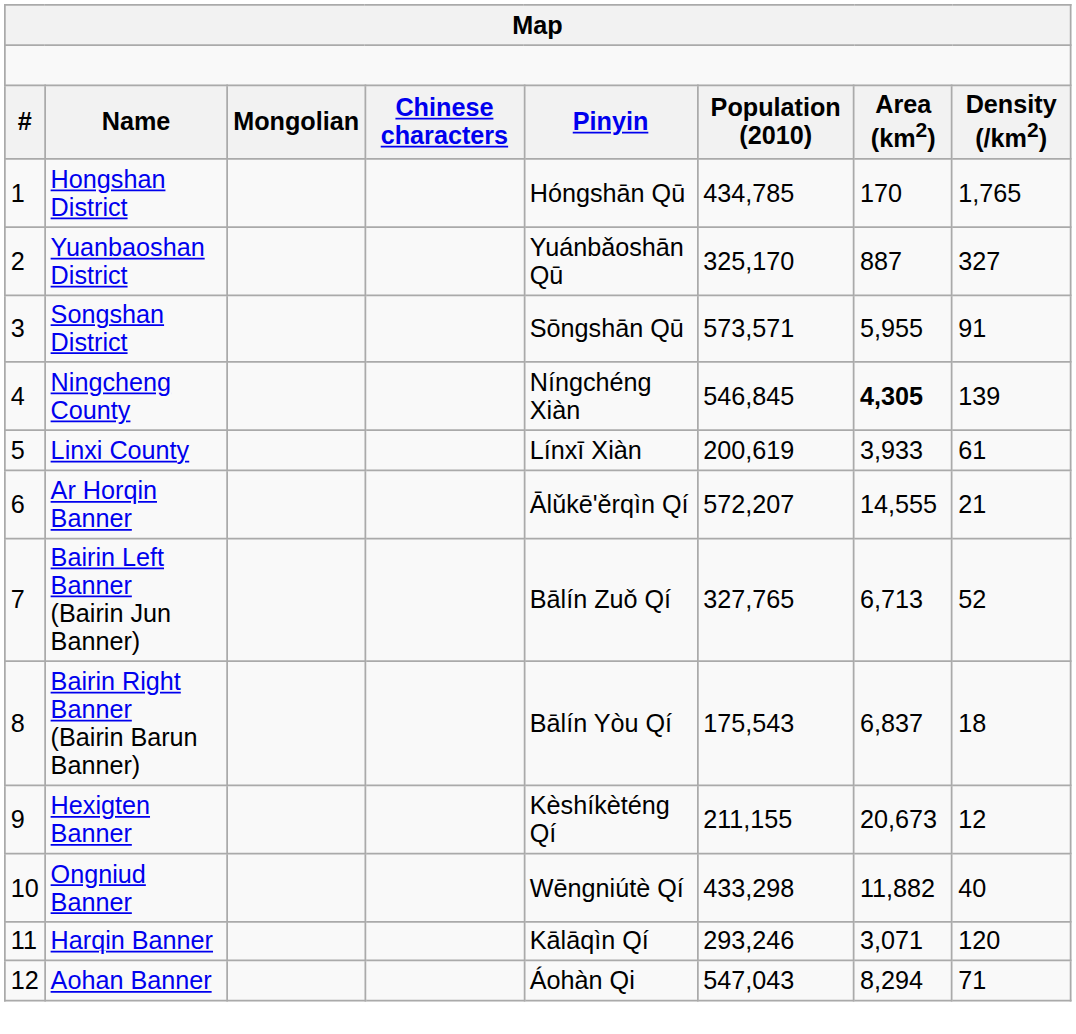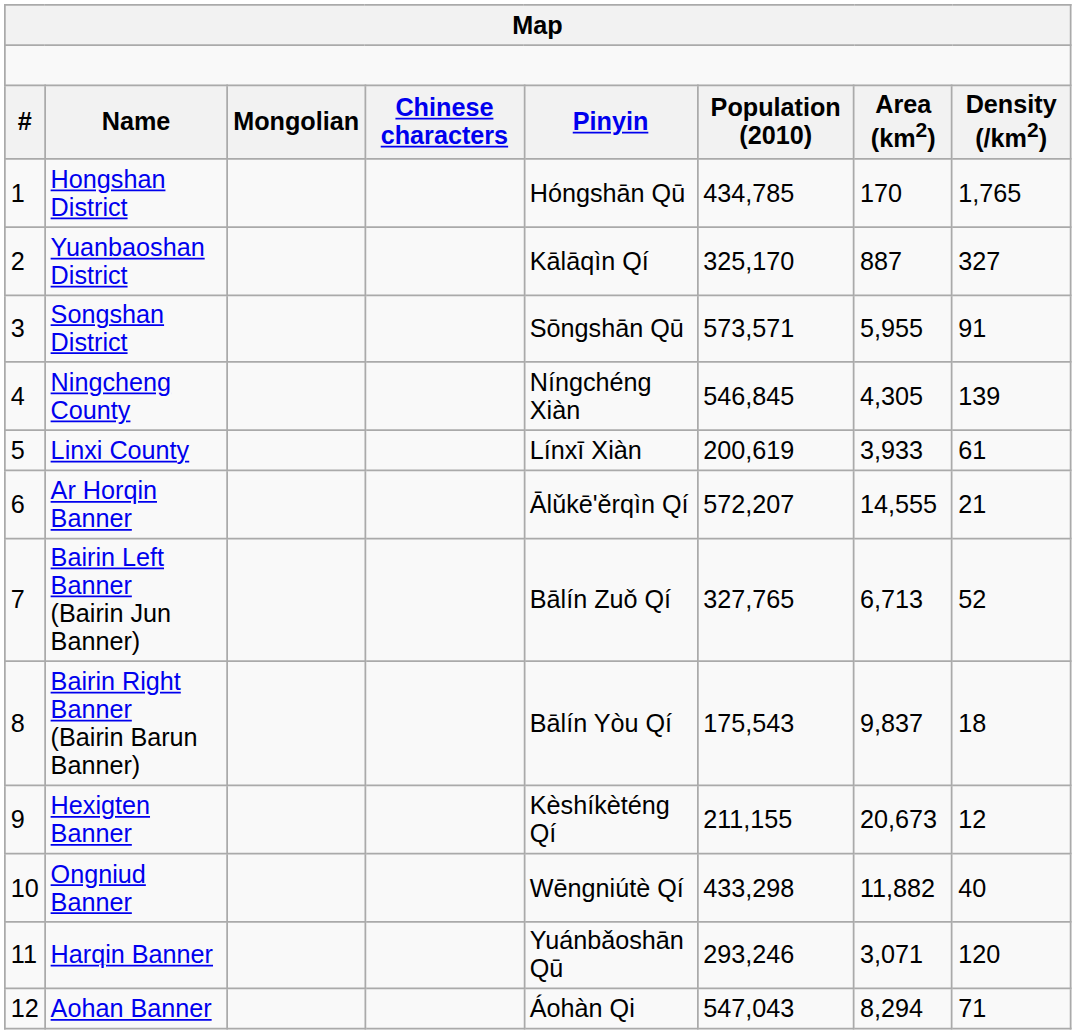Yuanbaoshan District | column 5: Yuánbǎoshān Qū -> Kālāqìn Qí
Ningcheng County | column 7: bold -> normal
Bairin Right Banner (Bairin Barun Banner) | column 7: 6,837 -> 9,837
Harqin Banner | column 5: Kālāqìn Qí -> Yuánbǎoshān Qū
